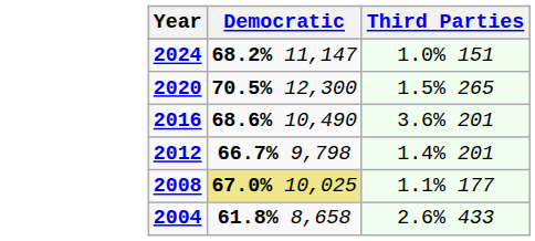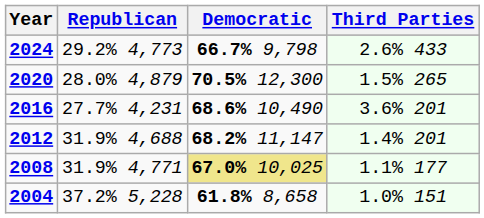+ column: Republican | 29.2% 4,773 | 28.0% 4,879 | 27.7% 4,231 | 31.9% 4,688 | 31.9% 4,771 | 37.2% 5,228
2024 | Democratic: 68.2% 11,147 -> 66.7% 9,798
2024 | Third Parties: 1.0% 151 -> 2.6% 433
2012 | Democratic: 66.7% 9,798 -> 68.2% 11,147
2004 | Third Parties: 2.6% 433 -> 1.0% 151
